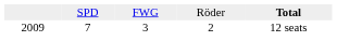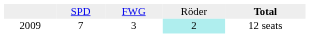2009 | column 4: no background -> paleturquoise background
